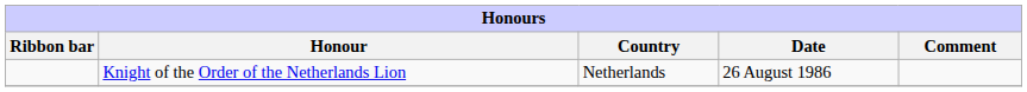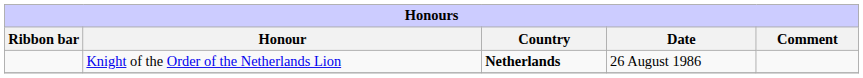Knight of the Order of the Netherlands Lion | Country: normal -> bold
